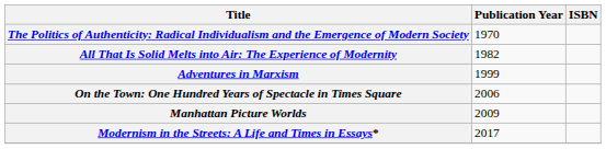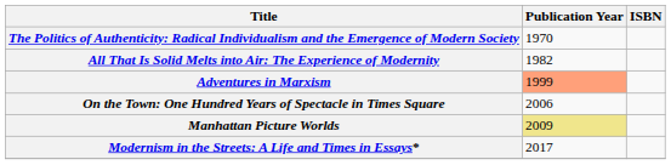Adventures in Marxism | Publication Year: no background -> lightsalmon background
Manhattan Picture Worlds | Publication Year: no background -> khaki background
